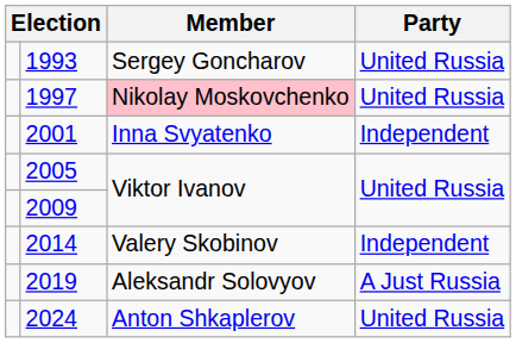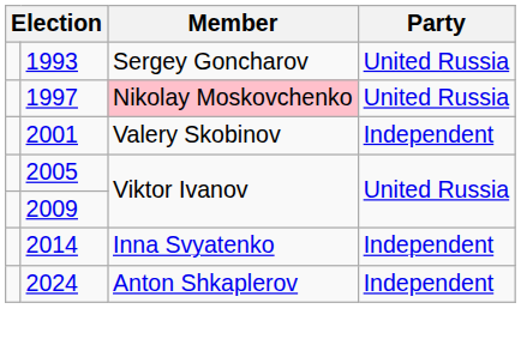2001 | Member: Inna Svyatenko -> Valery Skobinov
2014 | Member: Valery Skobinov -> Inna Svyatenko
- row: 2019 | Aleksandr Solovyov | A Just Russia
2024 | Party: United Russia -> Independent
